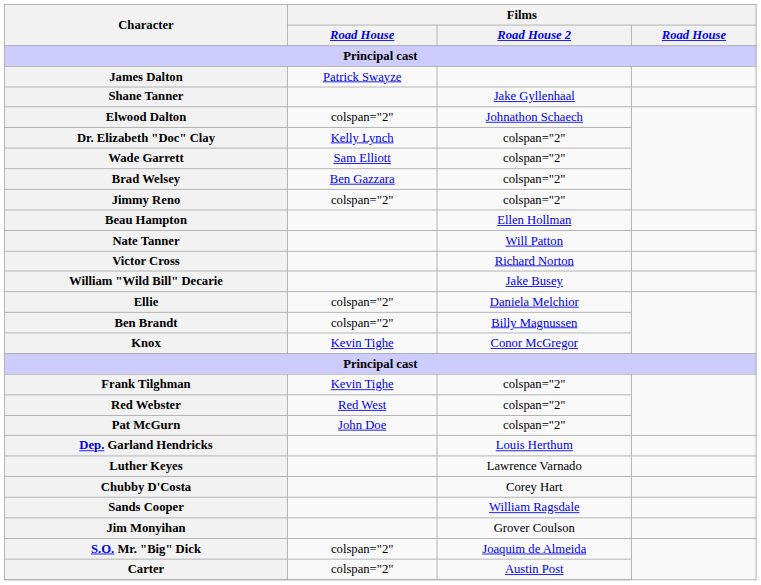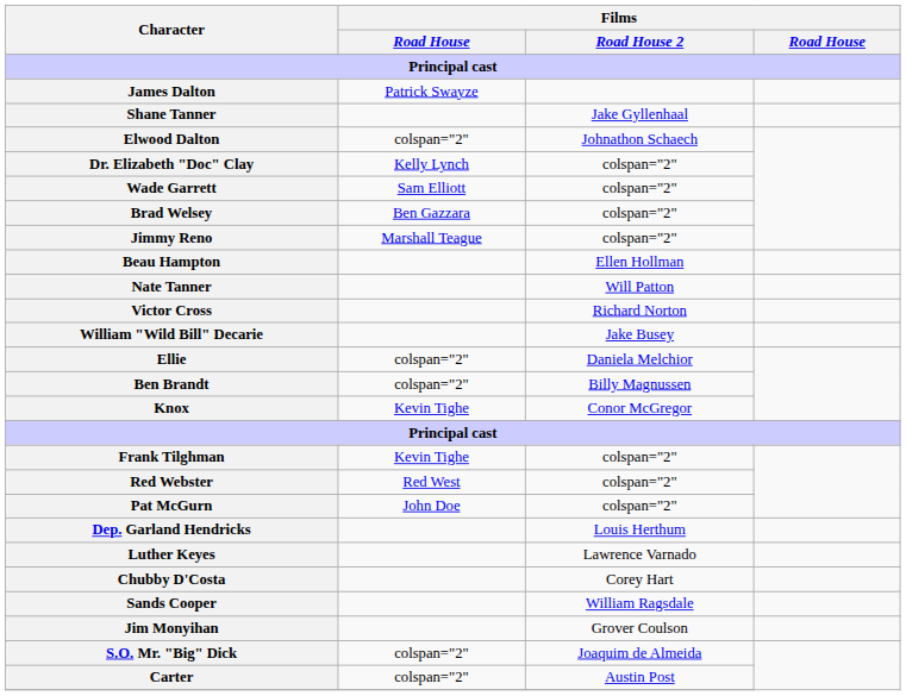Jimmy Reno | column 2: colspan="2" -> Marshall Teague
